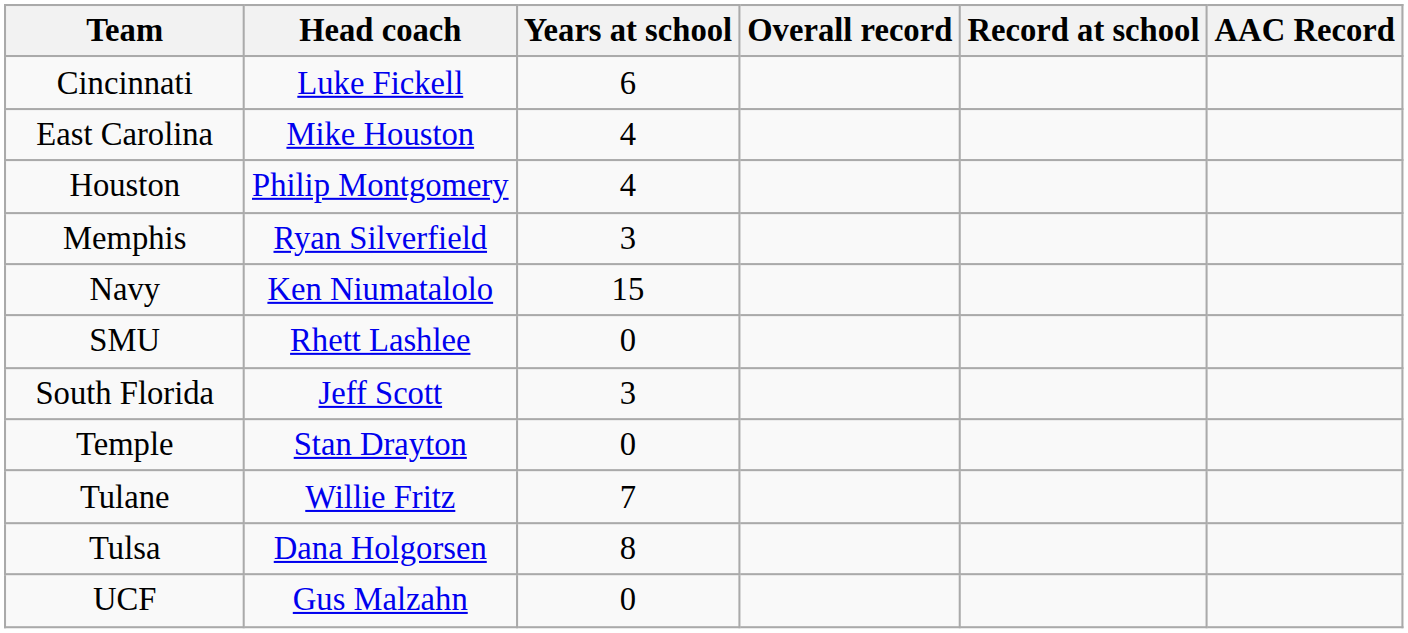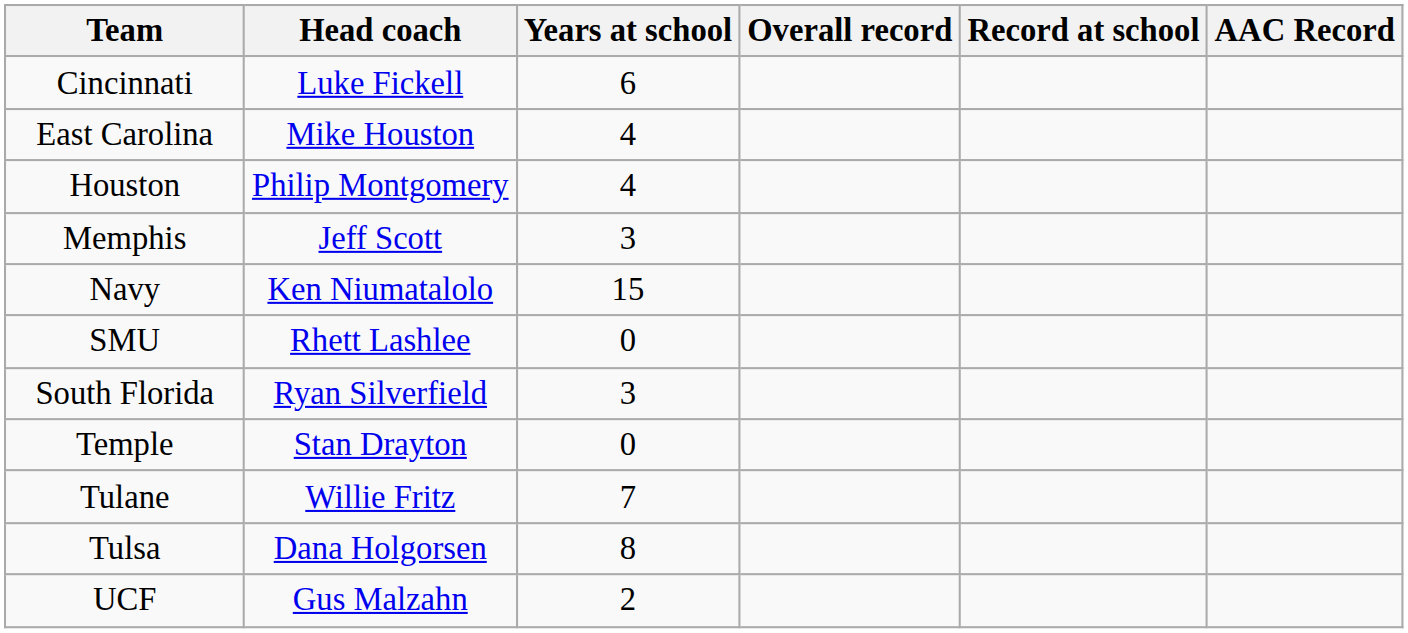Memphis | Head coach: Ryan Silverfield -> Jeff Scott
South Florida | Head coach: Jeff Scott -> Ryan Silverfield
UCF | Years at school: 0 -> 2
